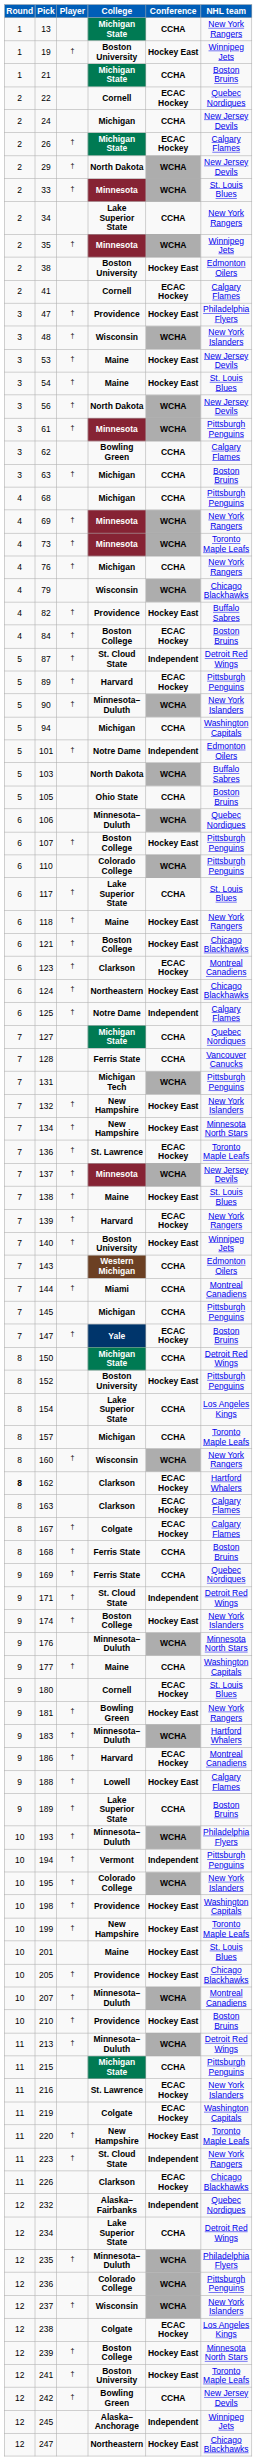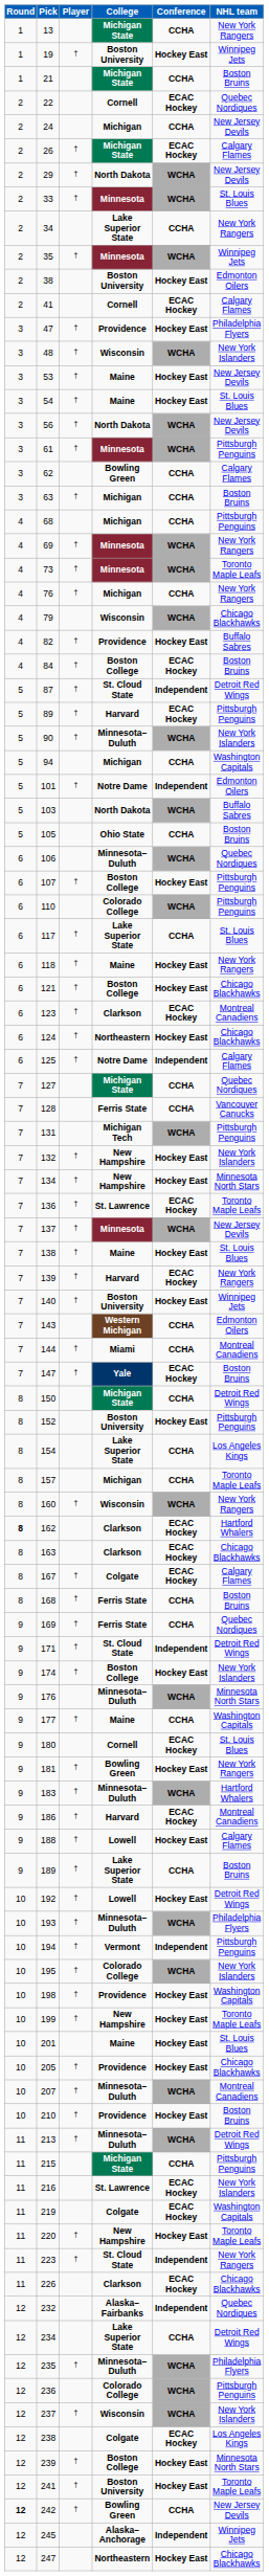- row: 7 | 145 | Michigan | CCHA | Pittsburgh Penguins
163 | NHL team: Calgary Flames -> Chicago Blackhawks
+ row: 10 | 192 | † | Lowell | Hockey East | Detroit Red Wings
242 | Round: normal -> bold
